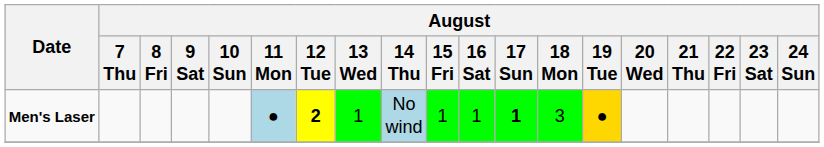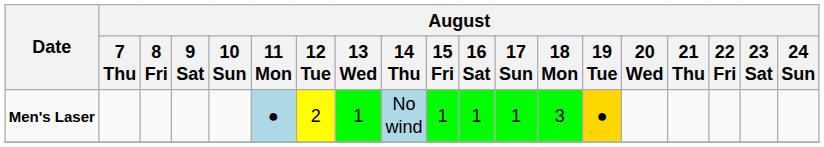Men's Laser | August / 12 Tue: bold -> normal
Men's Laser | August / 17 Sun: bold -> normal
